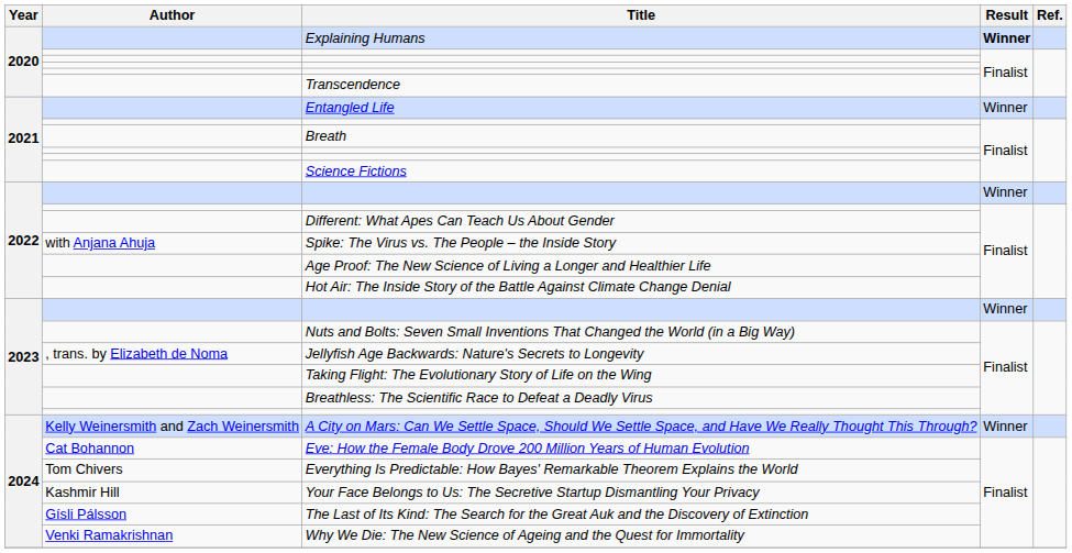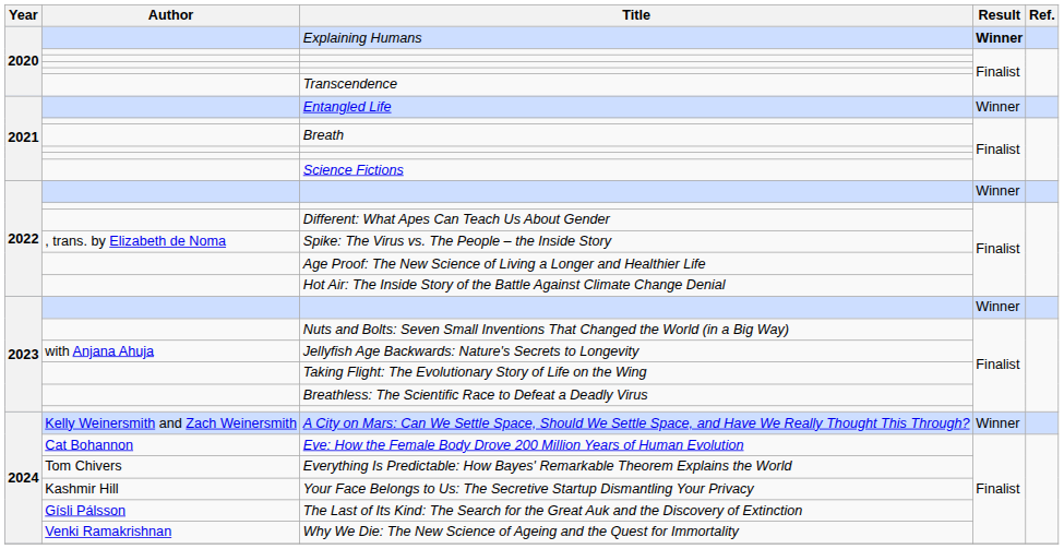Spike: The Virus vs. The People – the Inside Story | Author: with Anjana Ahuja -> , trans. by Elizabeth de Noma
Jellyfish Age Backwards: Nature's Secrets to Longevity | Author: , trans. by Elizabeth de Noma -> with Anjana Ahuja
